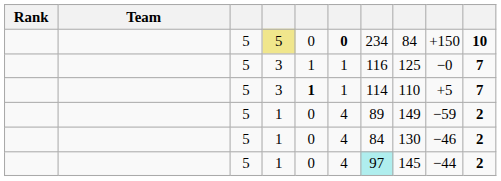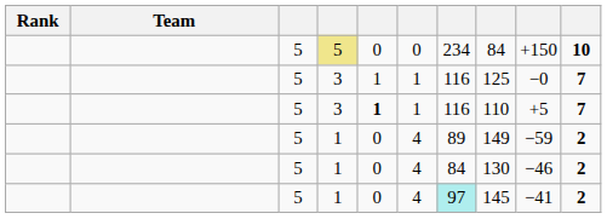row 2 | column 6: bold -> normal
row 4 | column 7: 114 -> 116
row 7 | column 9: −44 -> −41
